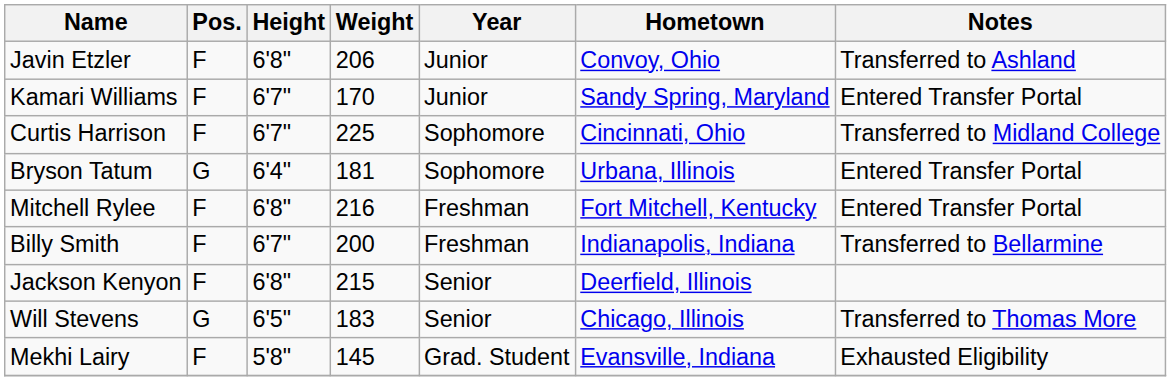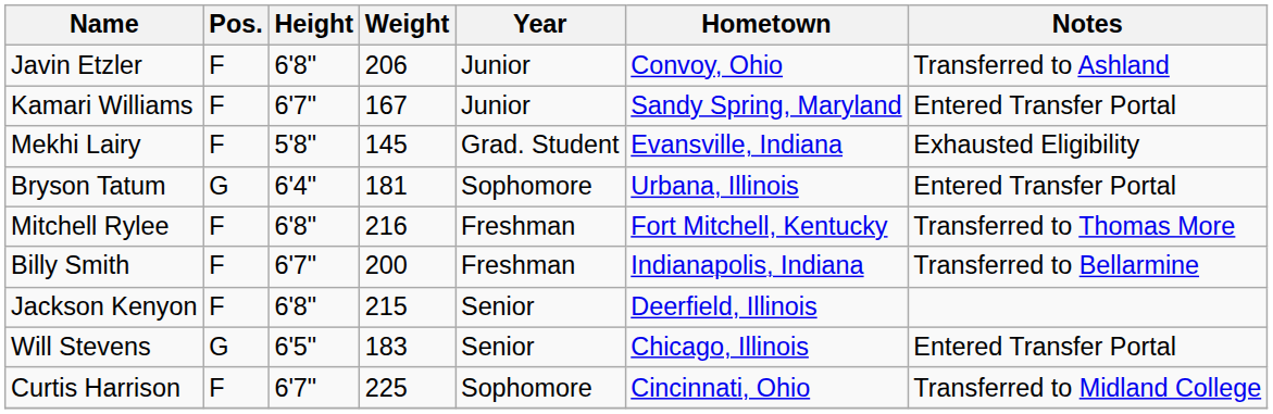Kamari Williams | Weight: 170 -> 167
rows swapped: Mekhi Lairy <-> Curtis Harrison
Mitchell Rylee | Notes: Entered Transfer Portal -> Transferred to Thomas More
Will Stevens | Notes: Transferred to Thomas More -> Entered Transfer Portal
